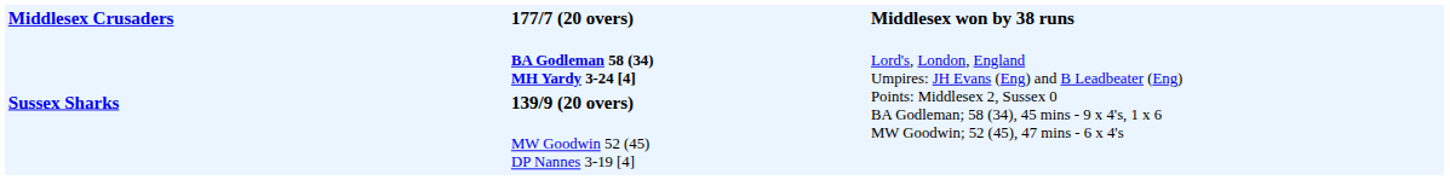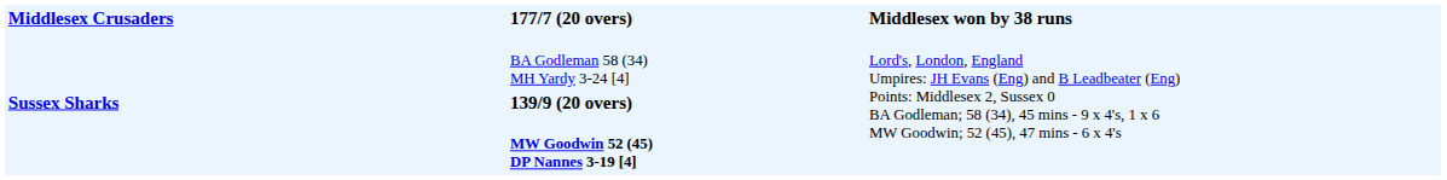BA Godleman 58 (34) MH Yardy 3-24 [4] | 177/7 (20 overs): bold -> normal
MW Goodwin 52 (45) DP Nannes 3-19 [4] | 177/7 (20 overs): normal -> bold
